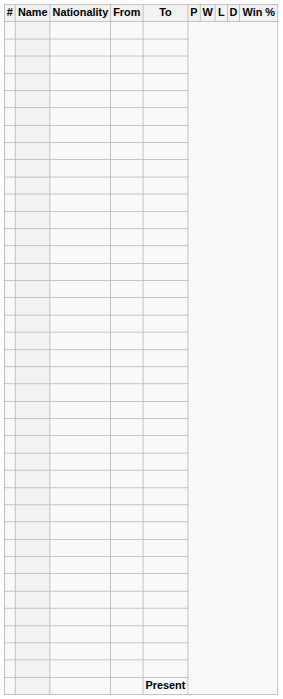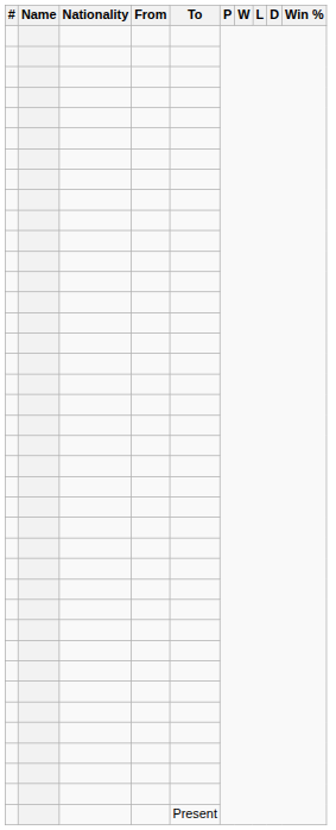row 40 | To: bold -> normal
